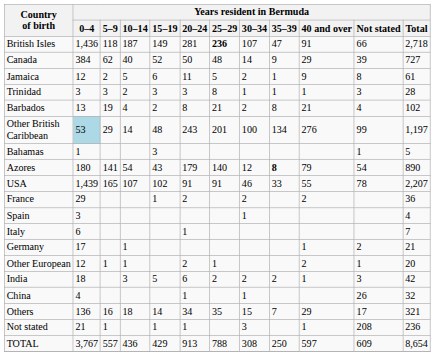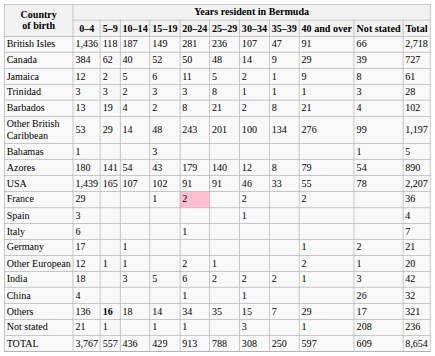British Isles | Years resident in Bermuda / 25–29: bold -> normal
Other British Caribbean | Years resident in Bermuda / 0–4: lightblue background -> no background
Azores | Years resident in Bermuda / 35–39: bold -> normal
France | Years resident in Bermuda / 20–24: no background -> pink background
Others | Years resident in Bermuda / 5–9: normal -> bold
